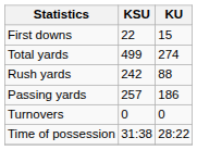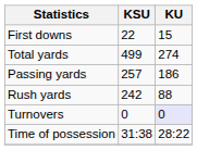rows swapped: Rush yards <-> Passing yards
Turnovers | KU: no background -> lavender background
